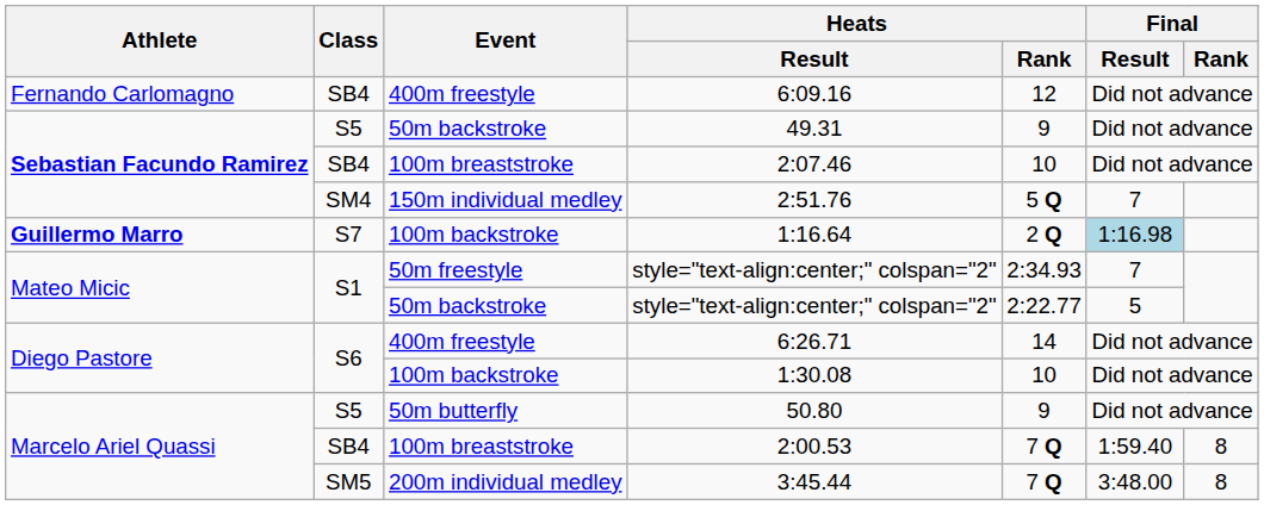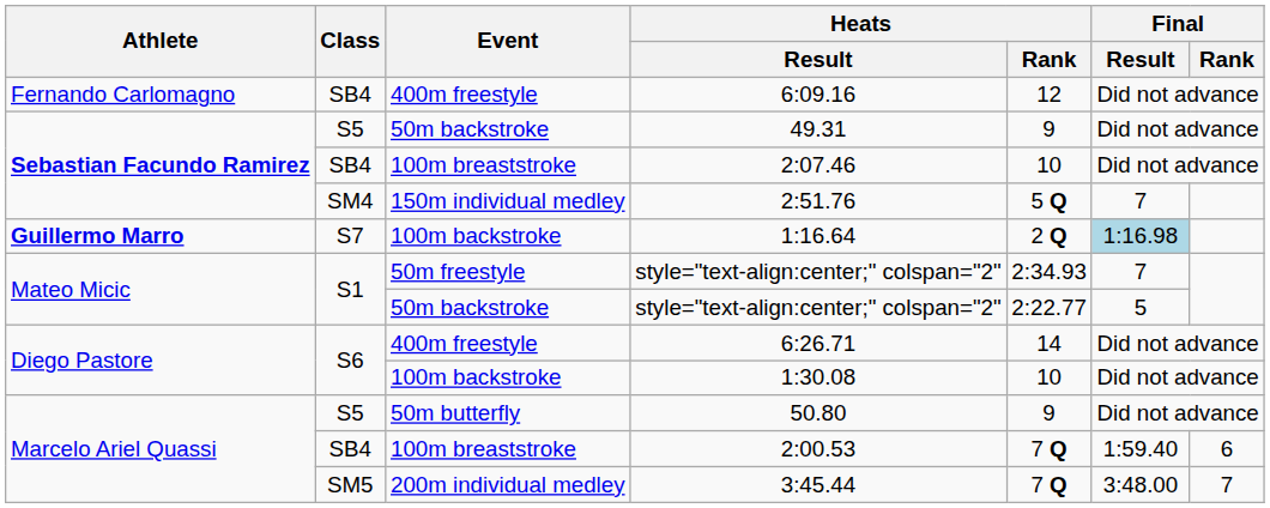2:00.53 | Final / Rank: 8 -> 6
3:45.44 | Final / Rank: 8 -> 7
